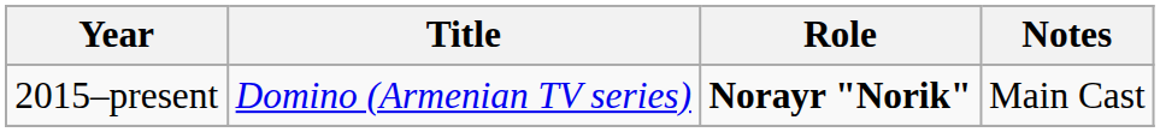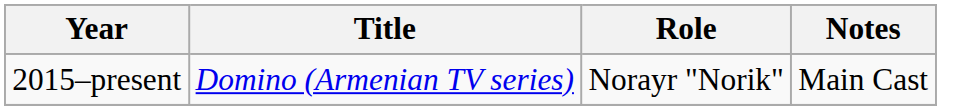2015–present | Role: bold -> normal
